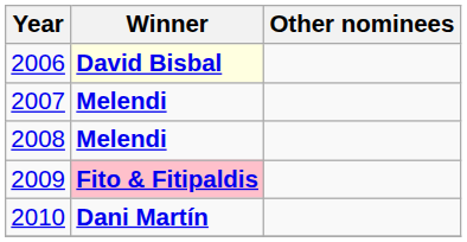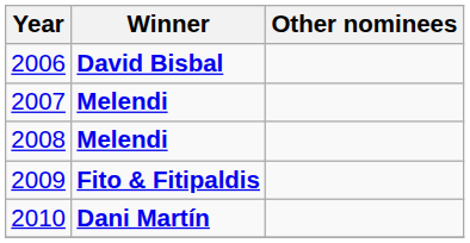2006 | Winner: lightyellow background -> no background
2009 | Winner: pink background -> no background
